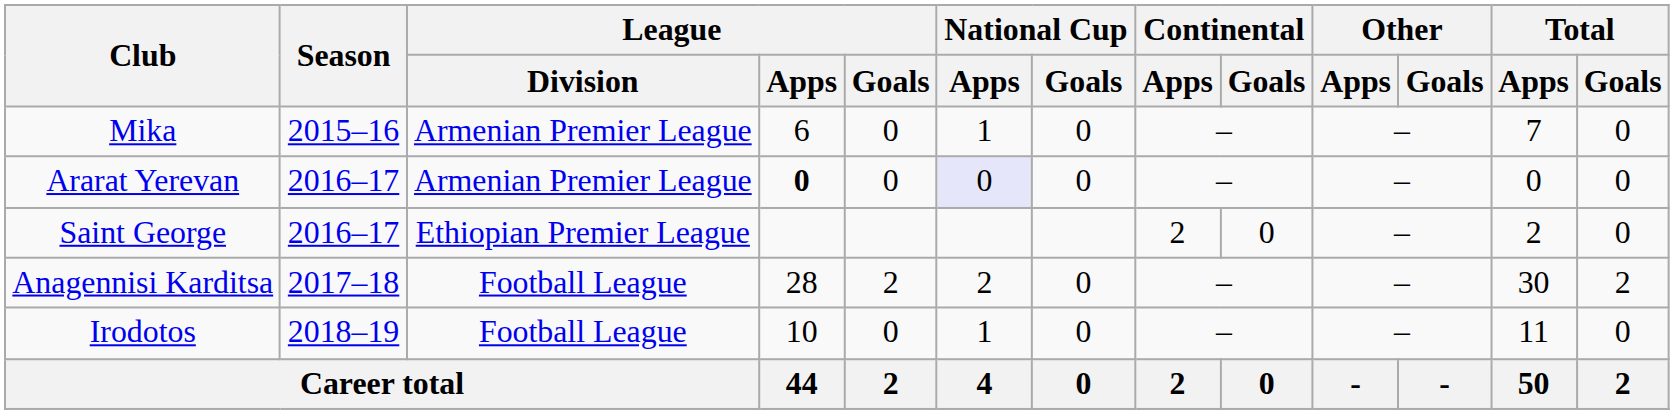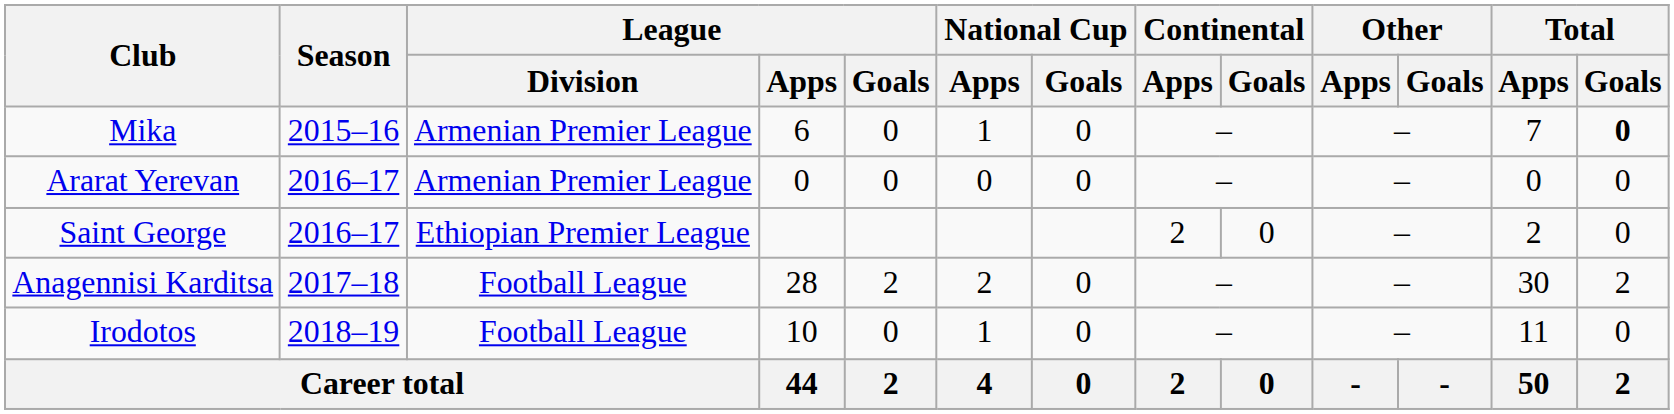Mika | Total / Goals: normal -> bold
Ararat Yerevan | League / Apps: bold -> normal
Ararat Yerevan | National Cup / Apps: lavender background -> no background
